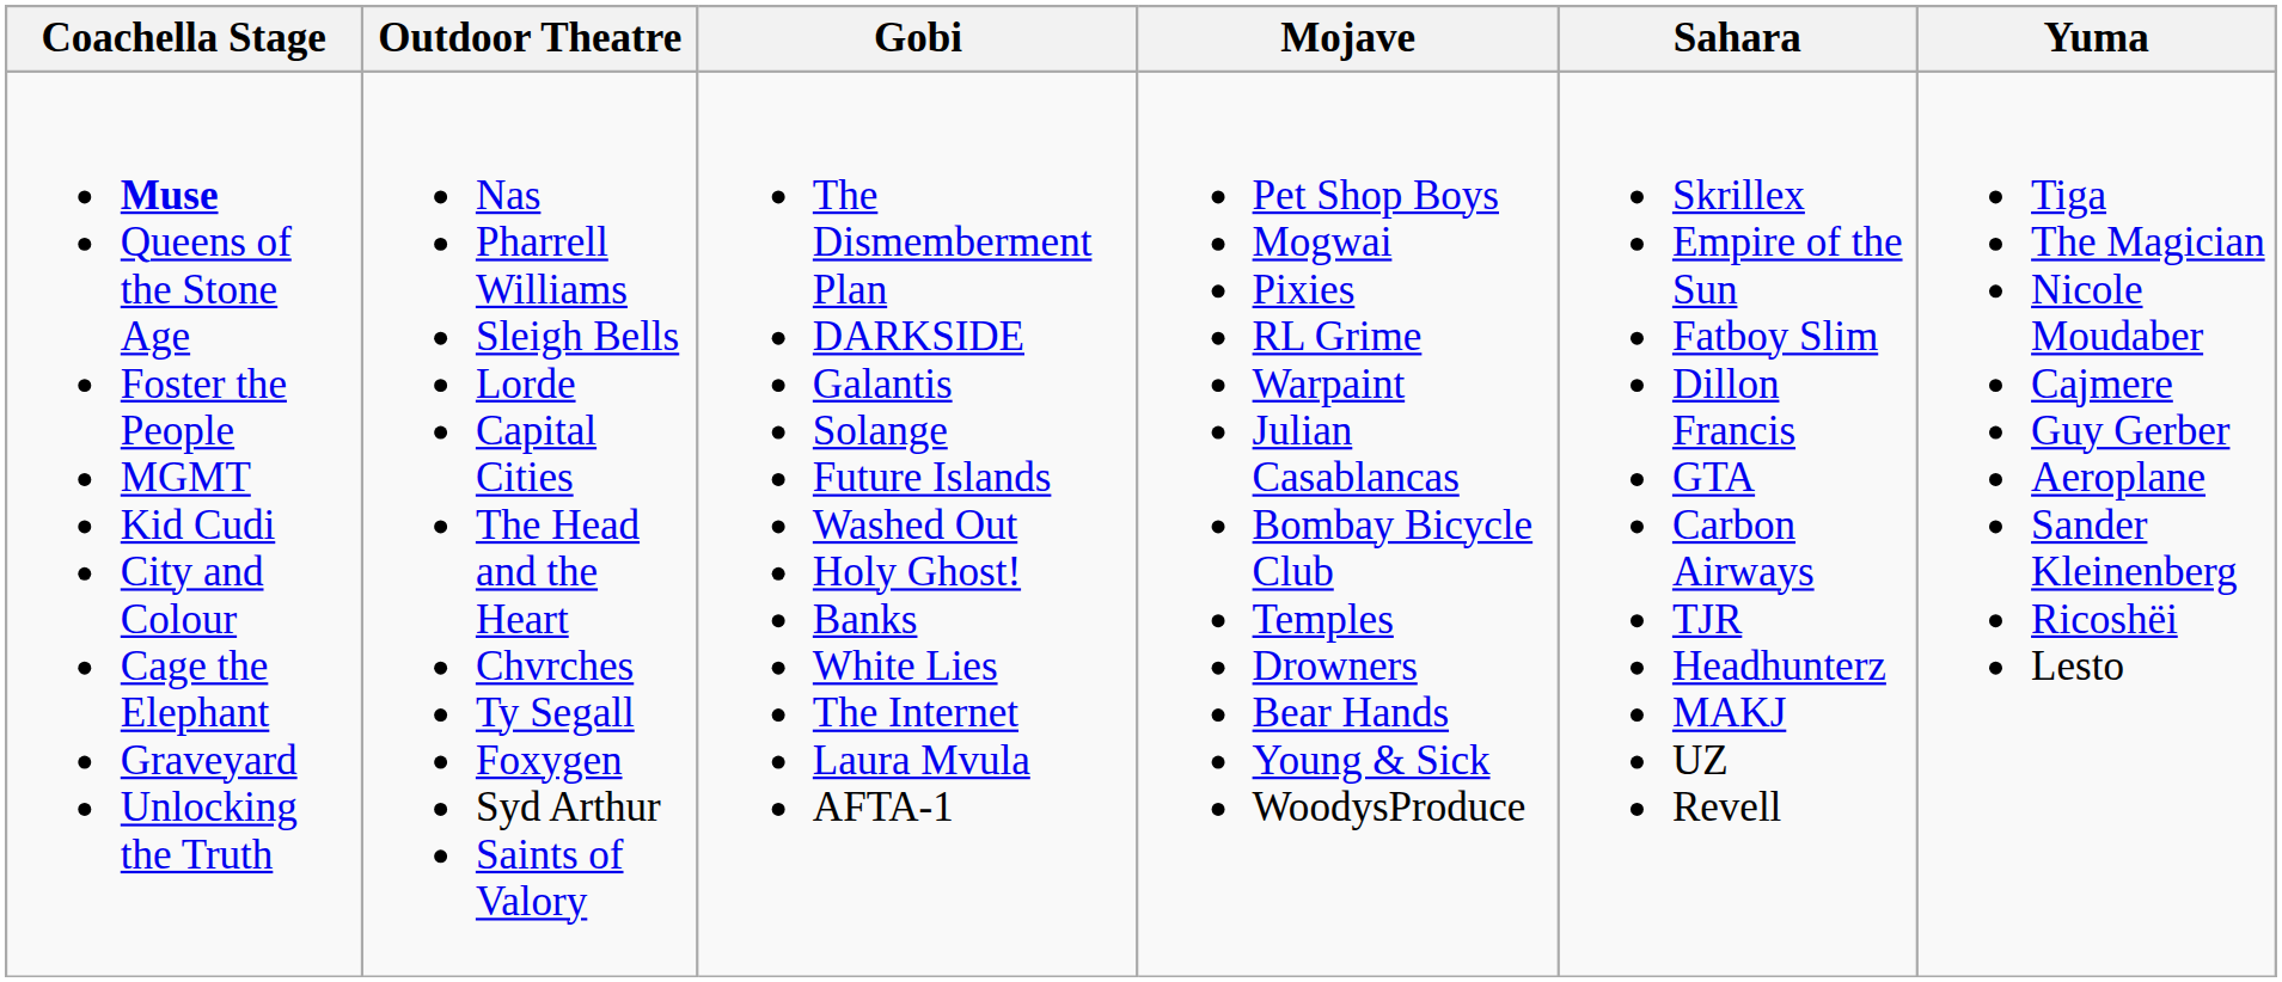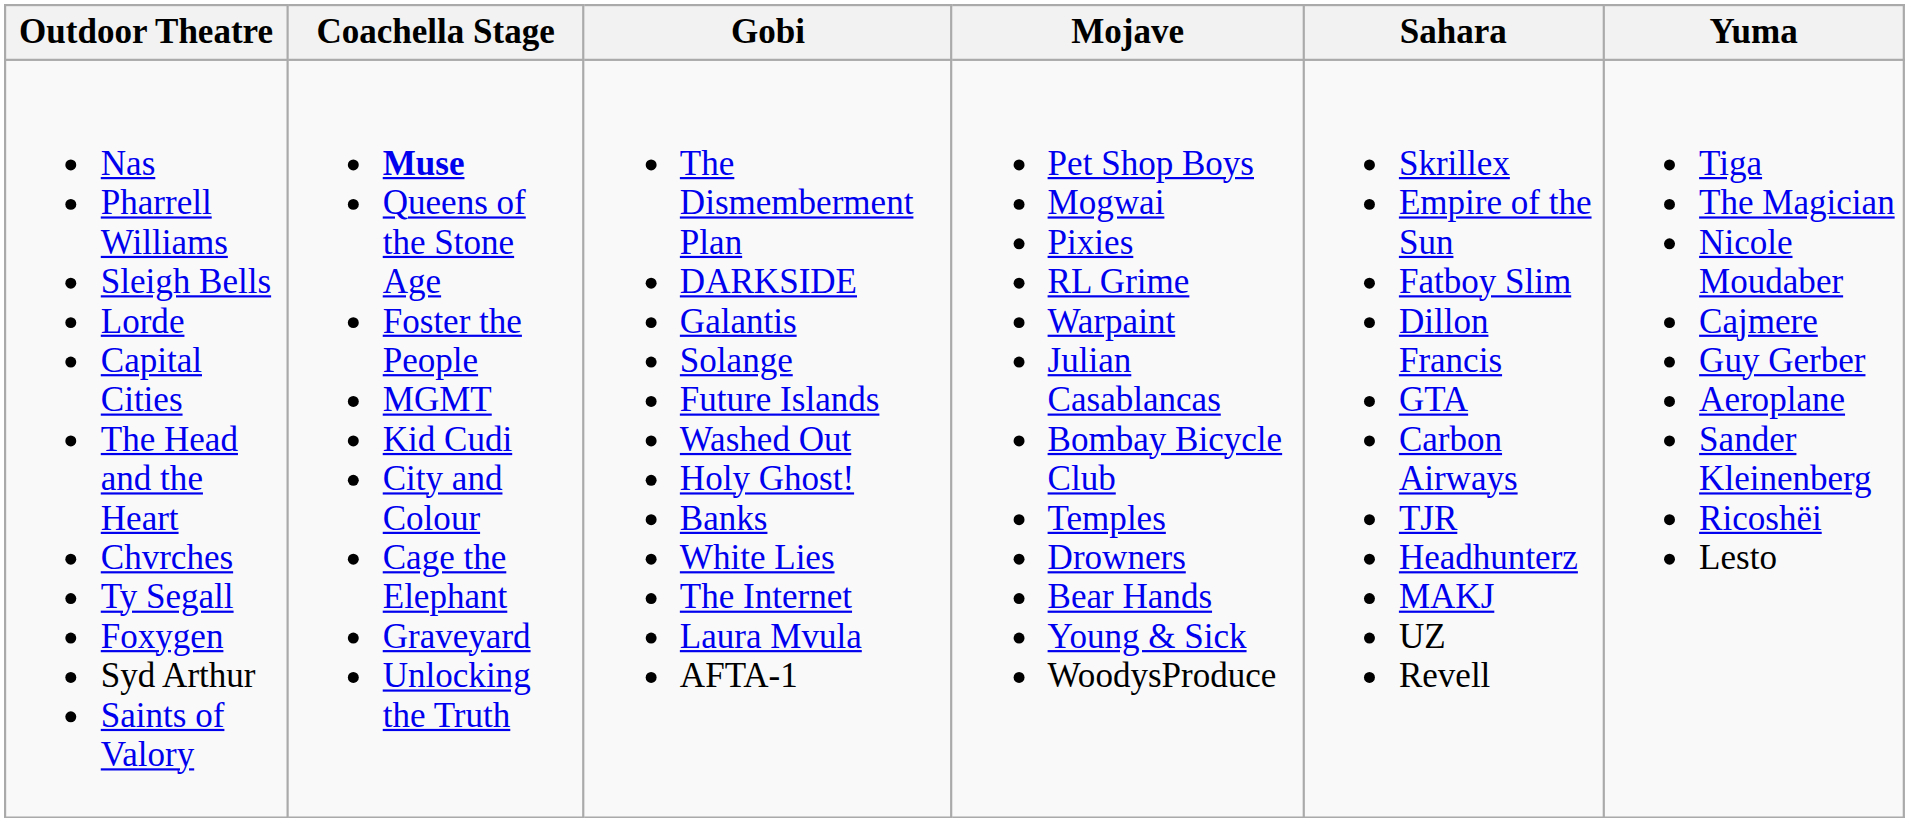columns swapped: Coachella Stage <-> Outdoor Theatre
